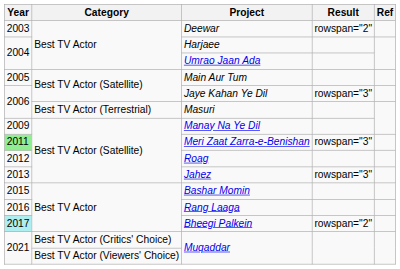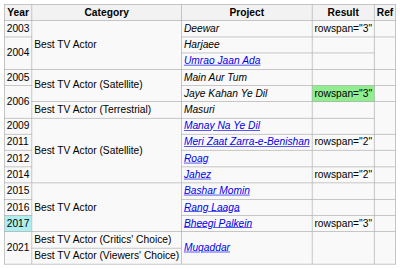Deewar | Result: rowspan="2" -> rowspan="3"
Jaye Kahan Ye Dil | Result: no background -> lightgreen background
Meri Zaat Zarra-e-Benishan | Year: lightgreen background -> no background
Meri Zaat Zarra-e-Benishan | Result: rowspan="3" -> rowspan="2"
Jahez | Year: 2013 -> 2014
Jahez | Result: rowspan="3" -> rowspan="2"
Bheegi Palkein | Result: rowspan="2" -> rowspan="3"
